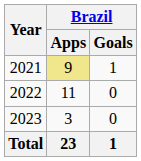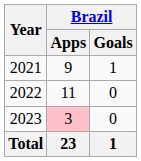2021 | Brazil / Apps: khaki background -> no background
2023 | Brazil / Apps: no background -> pink background
